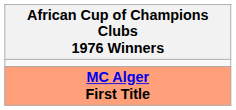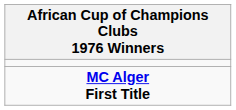row 3 | column 1: lightsalmon background -> no background
